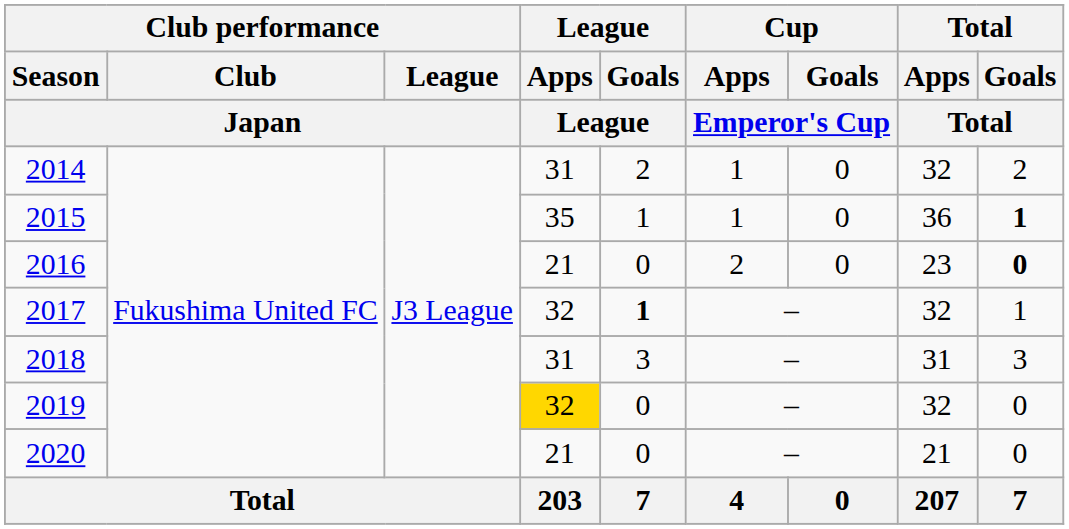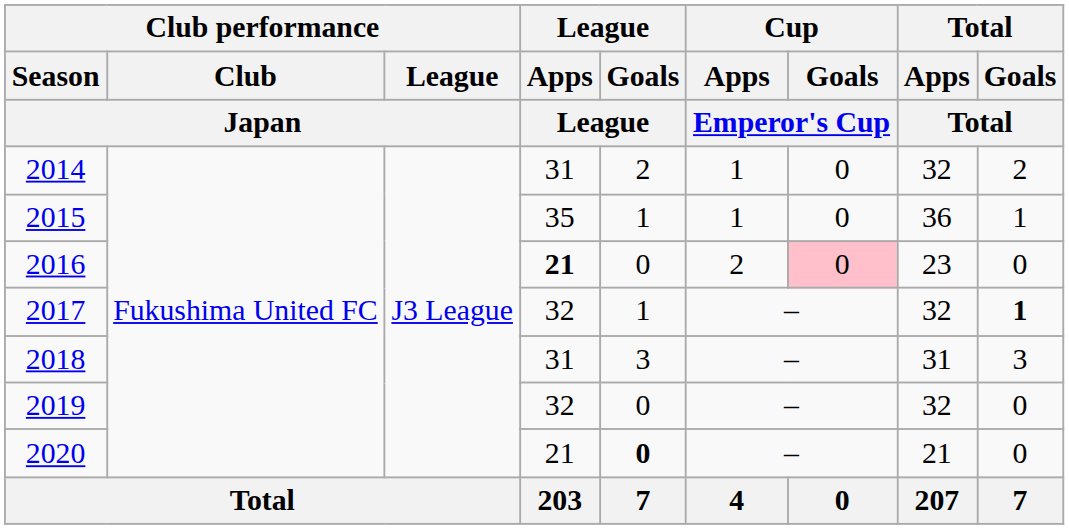2015 | Total / Goals / Total: bold -> normal
2016 | League / Apps / League: normal -> bold
2016 | Cup / Goals / Emperor's Cup: no background -> pink background
2016 | Total / Goals / Total: bold -> normal
2017 | League / Goals / League: bold -> normal
2017 | Total / Goals / Total: normal -> bold
2019 | League / Apps / League: gold background -> no background
2020 | League / Goals / League: normal -> bold
